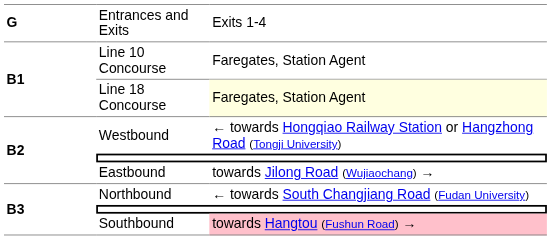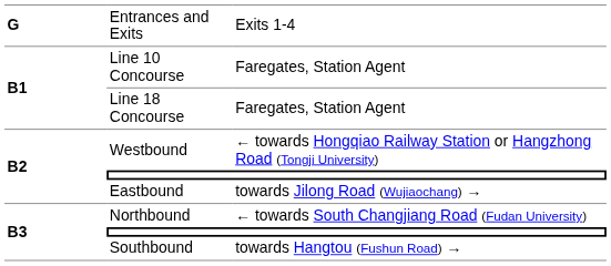Line 18 Concourse | column 3: lightyellow background -> no background
Southbound | column 3: pink background -> no background
